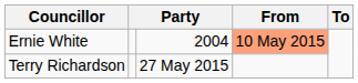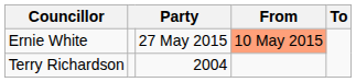Ernie White | column 3: 2004 -> 27 May 2015
Terry Richardson | column 3: 27 May 2015 -> 2004
